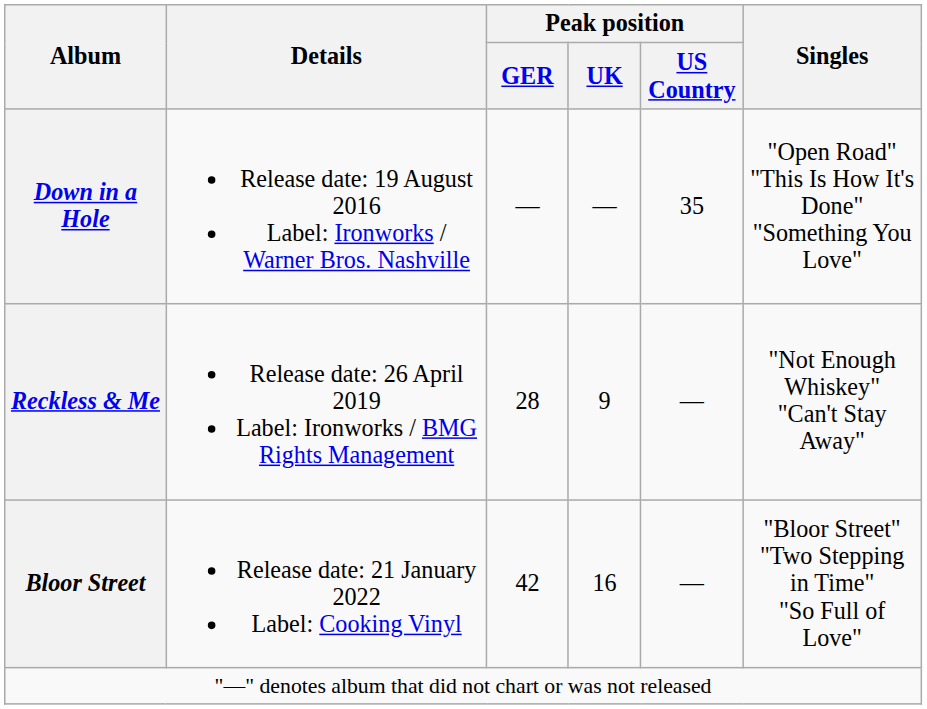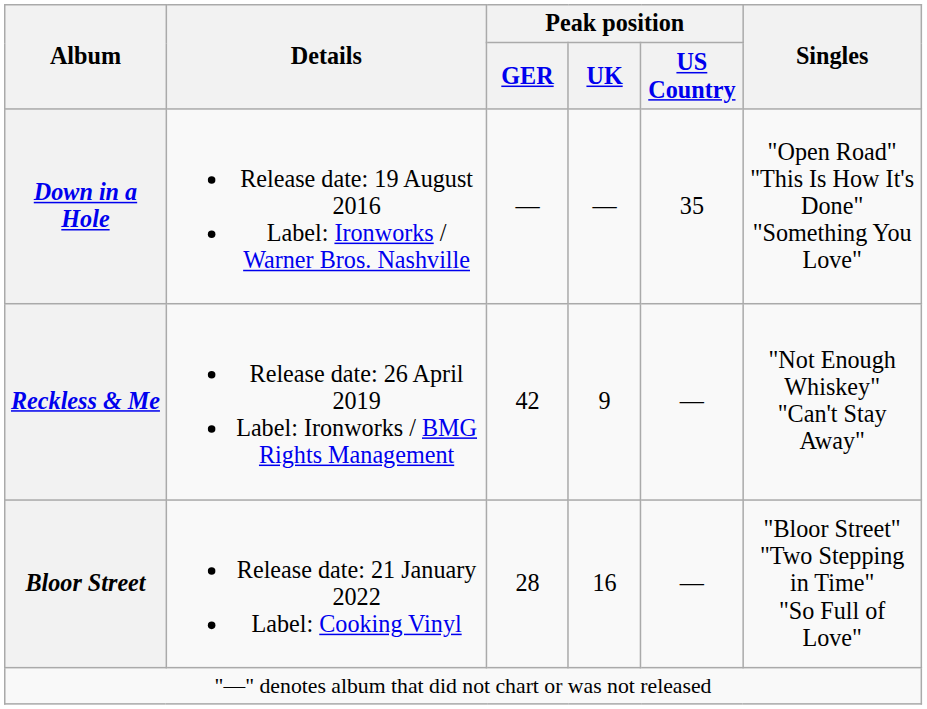Reckless & Me | Peak position / GER: 28 -> 42
Bloor Street | Peak position / GER: 42 -> 28
